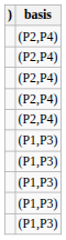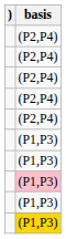row 9 | basis: no background -> pink background
row 11 | basis: no background -> gold background
